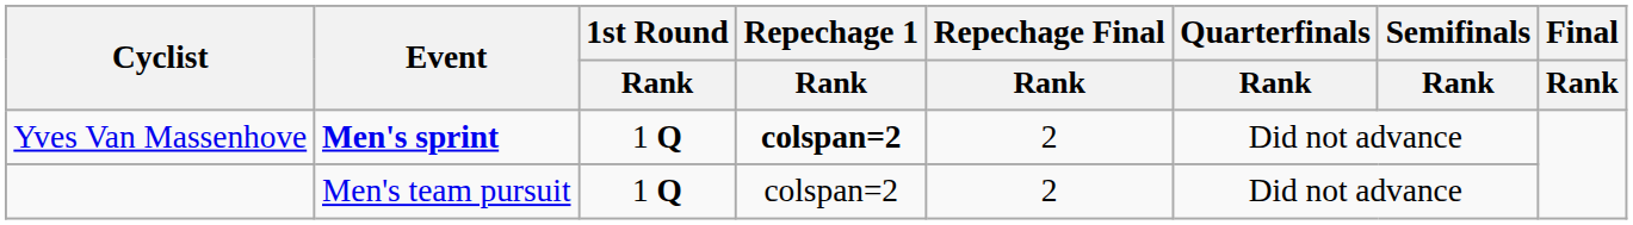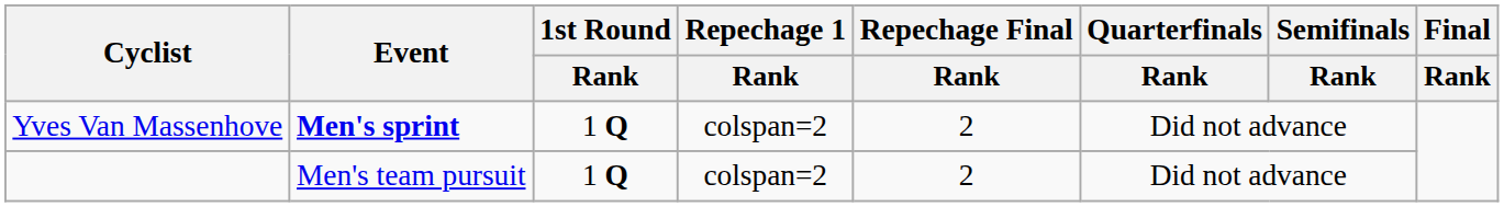Yves Van Massenhove | Repechage 1 / Rank: bold -> normal
